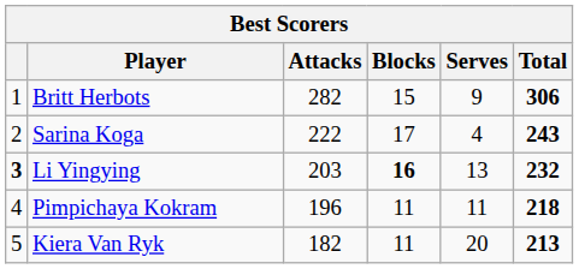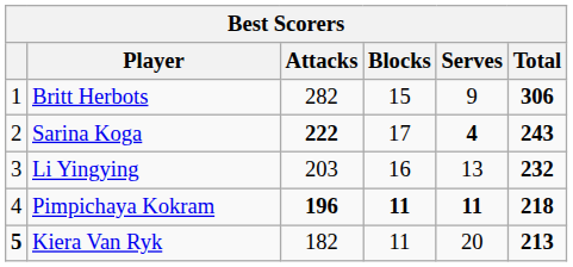Sarina Koga | Attacks: normal -> bold
Sarina Koga | Serves: normal -> bold
Li Yingying | column 1: bold -> normal
Li Yingying | Blocks: bold -> normal
Pimpichaya Kokram | Attacks: normal -> bold
Pimpichaya Kokram | Blocks: normal -> bold
Pimpichaya Kokram | Serves: normal -> bold
Kiera Van Ryk | column 1: normal -> bold
